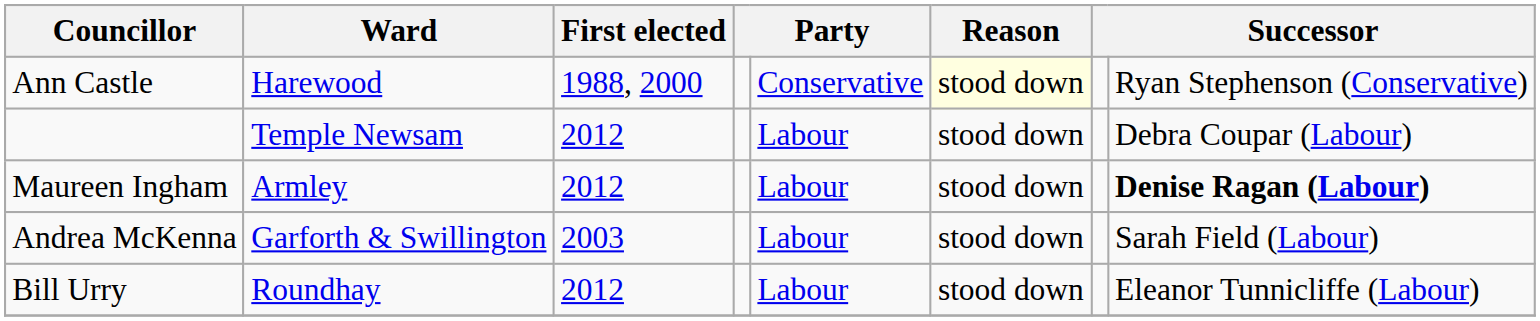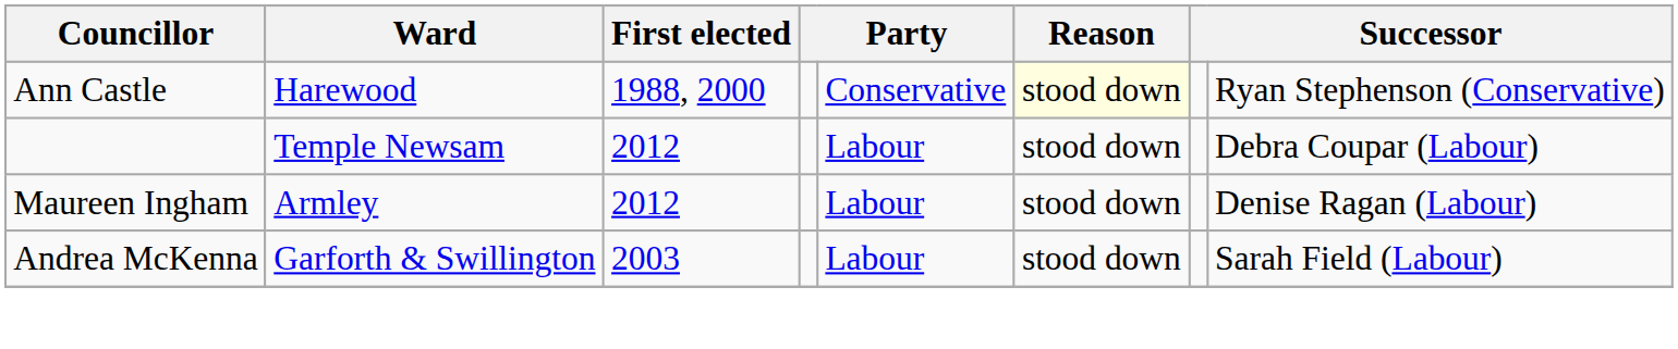Maureen Ingham | column 8: bold -> normal
- row: Bill Urry | Roundhay | 2012 | Labour | stood down | Eleanor Tunnicliffe (Labour)
